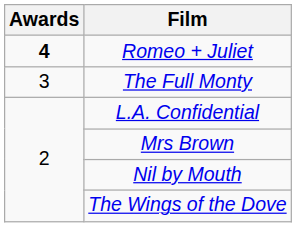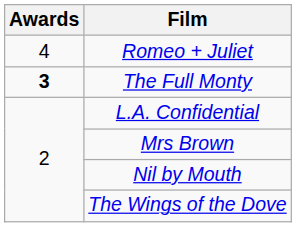Romeo + Juliet | Awards: bold -> normal
The Full Monty | Awards: normal -> bold
